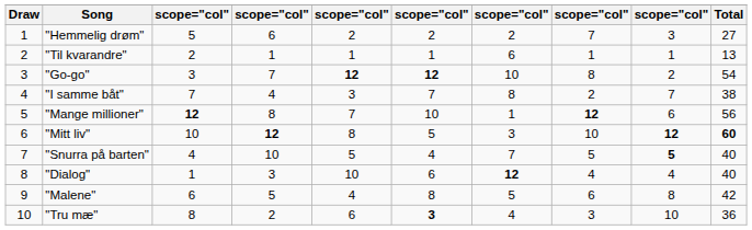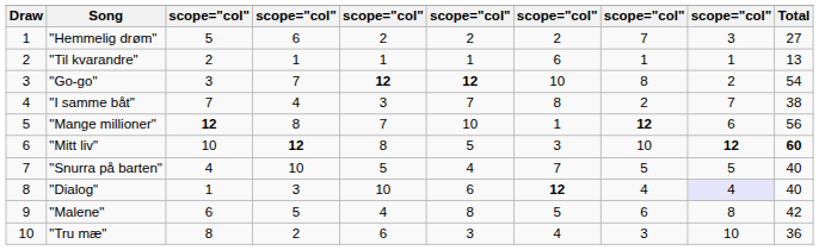"Snurra på barten" | column 9: bold -> normal
"Dialog" | column 9: no background -> lavender background
"Tru mæ" | column 6: bold -> normal
